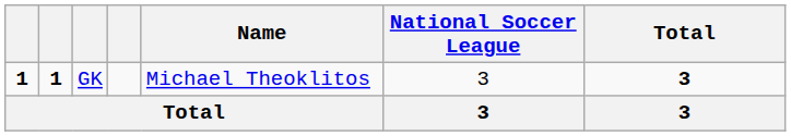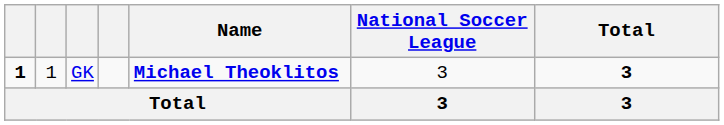GK | column 2: bold -> normal
GK | Name: normal -> bold
